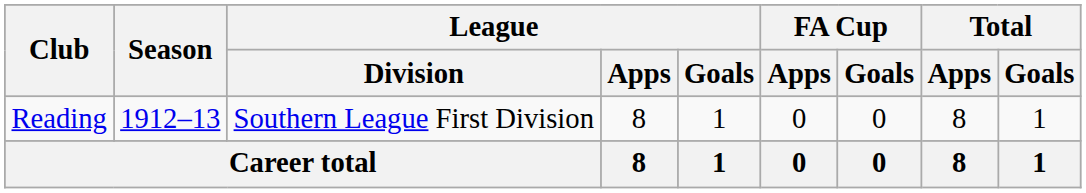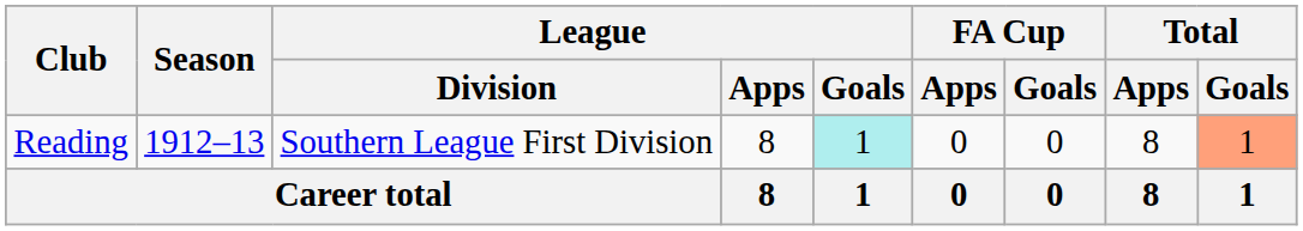Reading | League / Goals: no background -> paleturquoise background
Reading | Total / Goals: no background -> lightsalmon background
